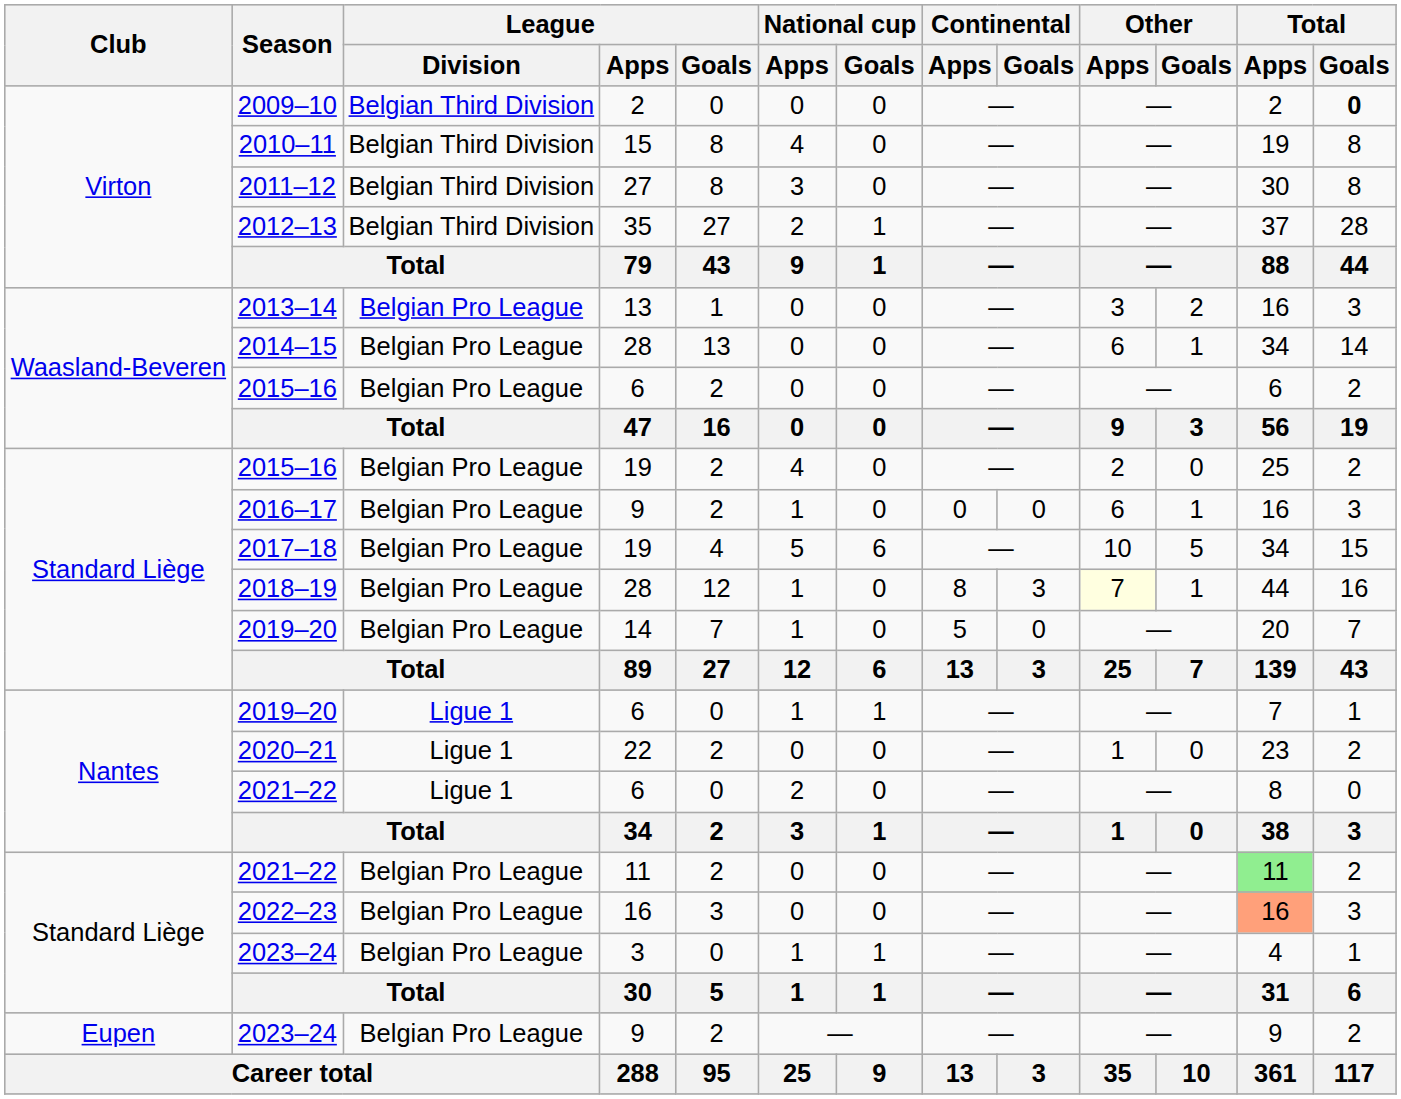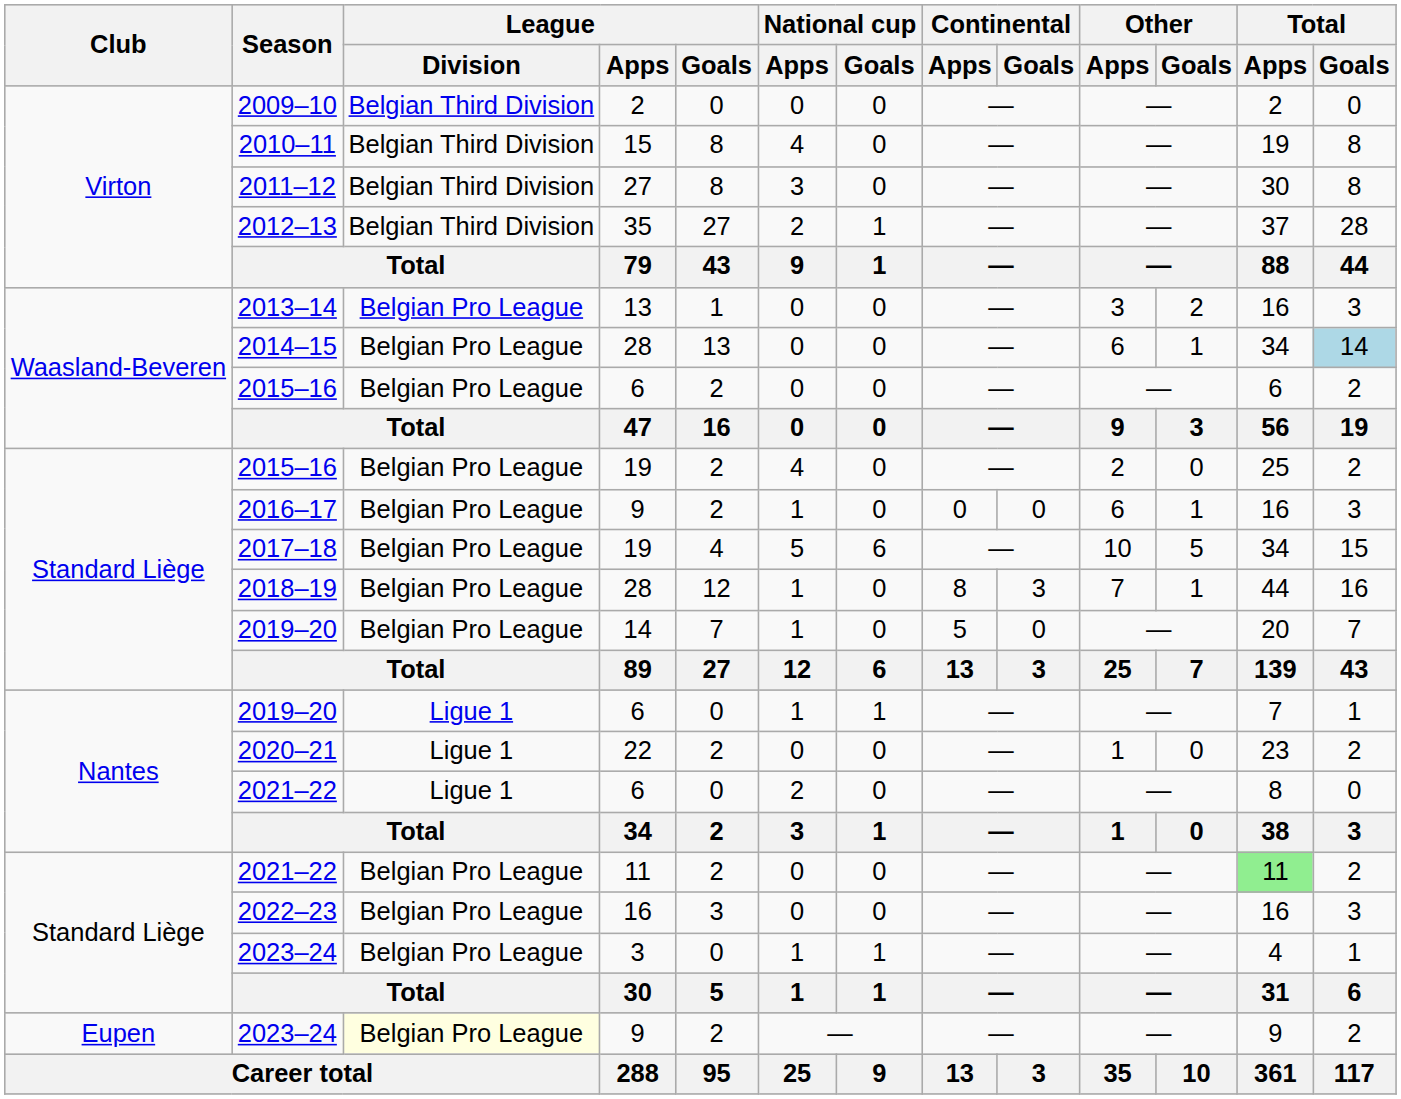2009–10 | Total / Goals: bold -> normal
2014–15 | Total / Goals: no background -> lightblue background
2018–19 | Other / Apps: lightyellow background -> no background
2022–23 | Total / Apps: lightsalmon background -> no background
2023–24 / 9 | League / Division: no background -> lightyellow background
